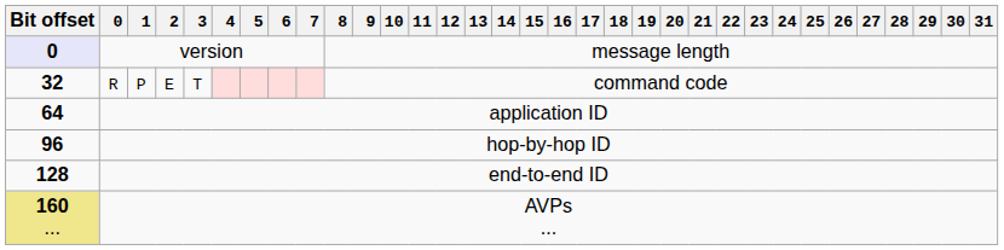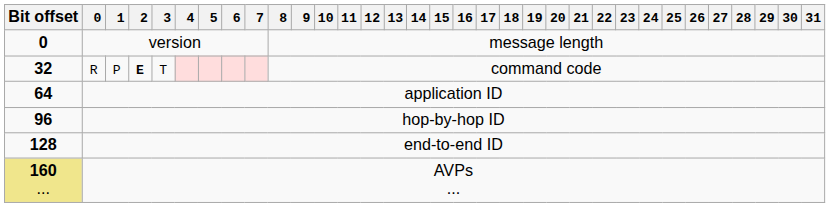version | Bit offset: lavender background -> no background
R | 2: normal -> bold
